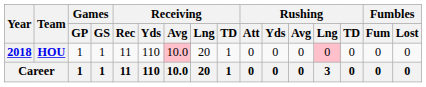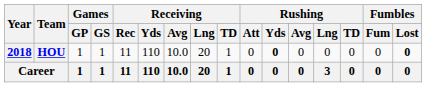HOU | Receiving / Avg: pink background -> no background
HOU | Rushing / Yds: normal -> bold
HOU | Rushing / Lng: pink background -> no background
HOU | Fumbles / Lost: normal -> bold
